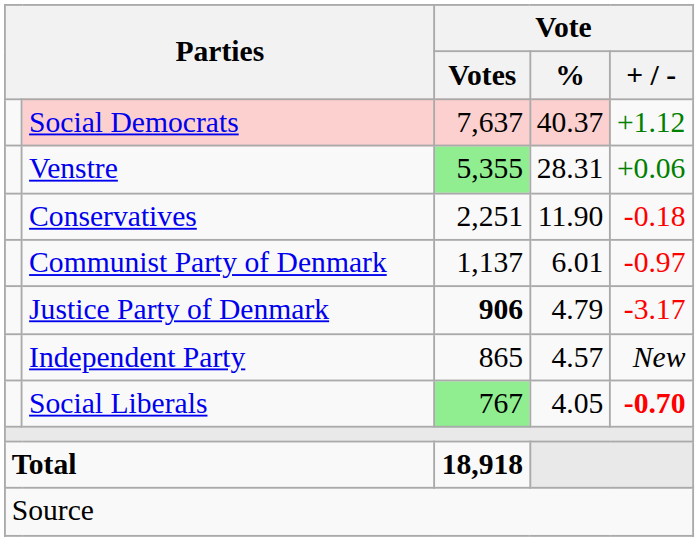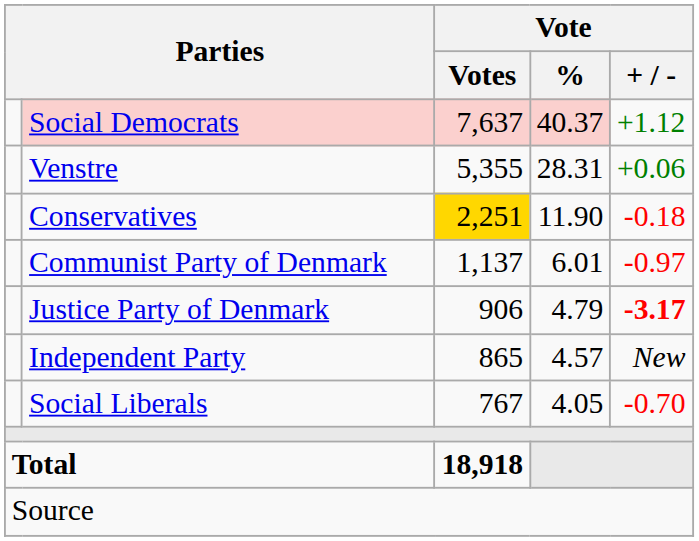Venstre | Vote / Votes: lightgreen background -> no background
Conservatives | Vote / Votes: no background -> gold background
Justice Party of Denmark | Vote / Votes: bold -> normal
Justice Party of Denmark | Vote / + / -: normal -> bold
Social Liberals | Vote / Votes: lightgreen background -> no background
Social Liberals | Vote / + / -: bold -> normal
